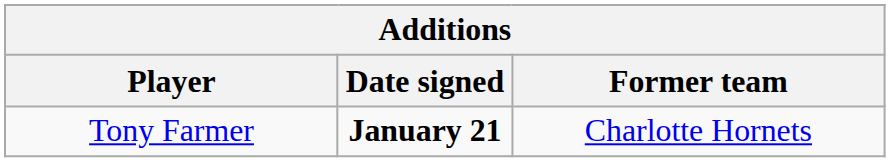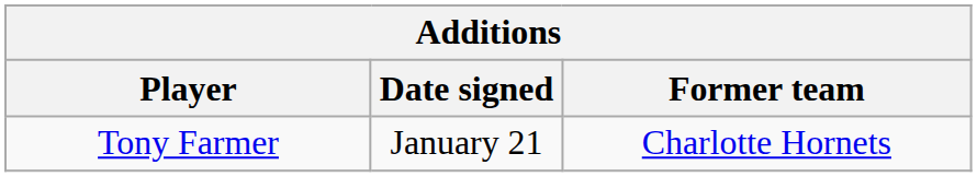Tony Farmer | Date signed: bold -> normal
